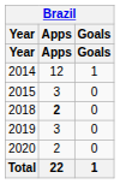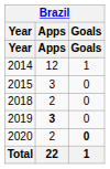2018 | Apps: bold -> normal
2019 | Apps: normal -> bold
2020 | Goals: normal -> bold
